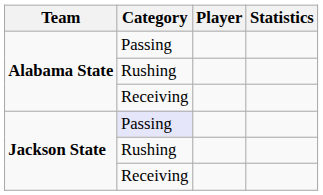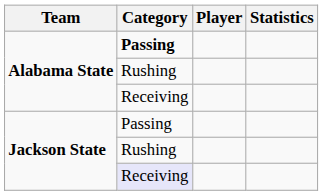Alabama State / Passing | Category: normal -> bold
Jackson State / Passing | Category: lavender background -> no background
Jackson State / Receiving | Category: no background -> lavender background
